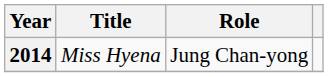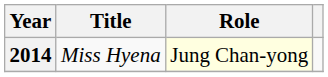2014 | Role: no background -> lightyellow background
